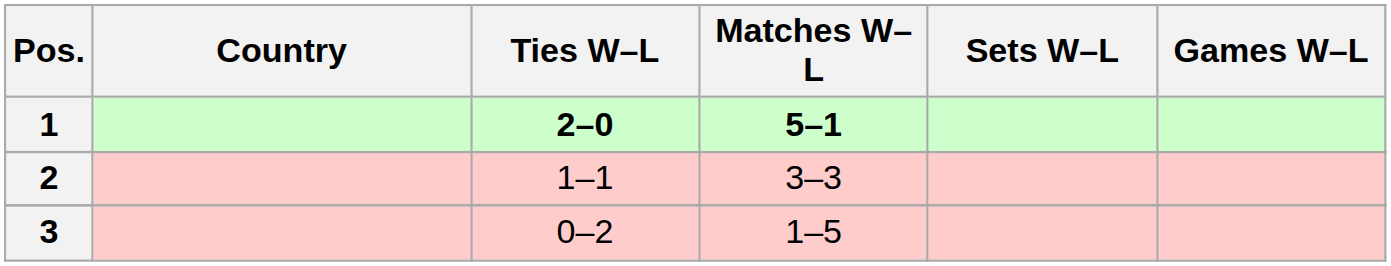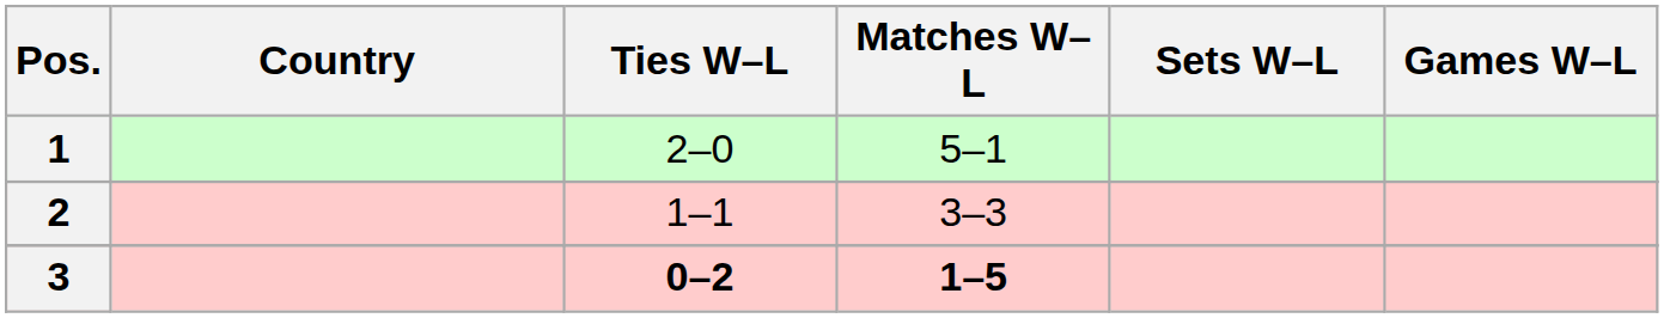1 | Ties W–L: bold -> normal
1 | Matches W–L: bold -> normal
3 | Ties W–L: normal -> bold
3 | Matches W–L: normal -> bold
